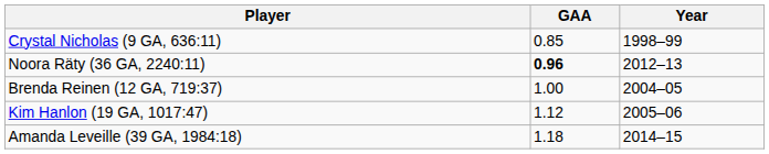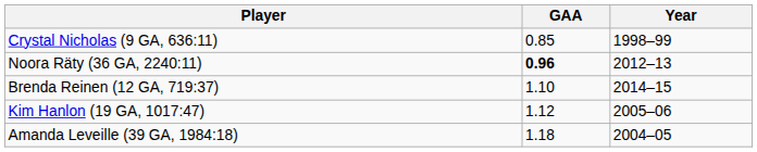Brenda Reinen (12 GA, 719:37) | GAA: 1.00 -> 1.10
Brenda Reinen (12 GA, 719:37) | Year: 2004–05 -> 2014–15
Amanda Leveille (39 GA, 1984:18) | Year: 2014–15 -> 2004–05
